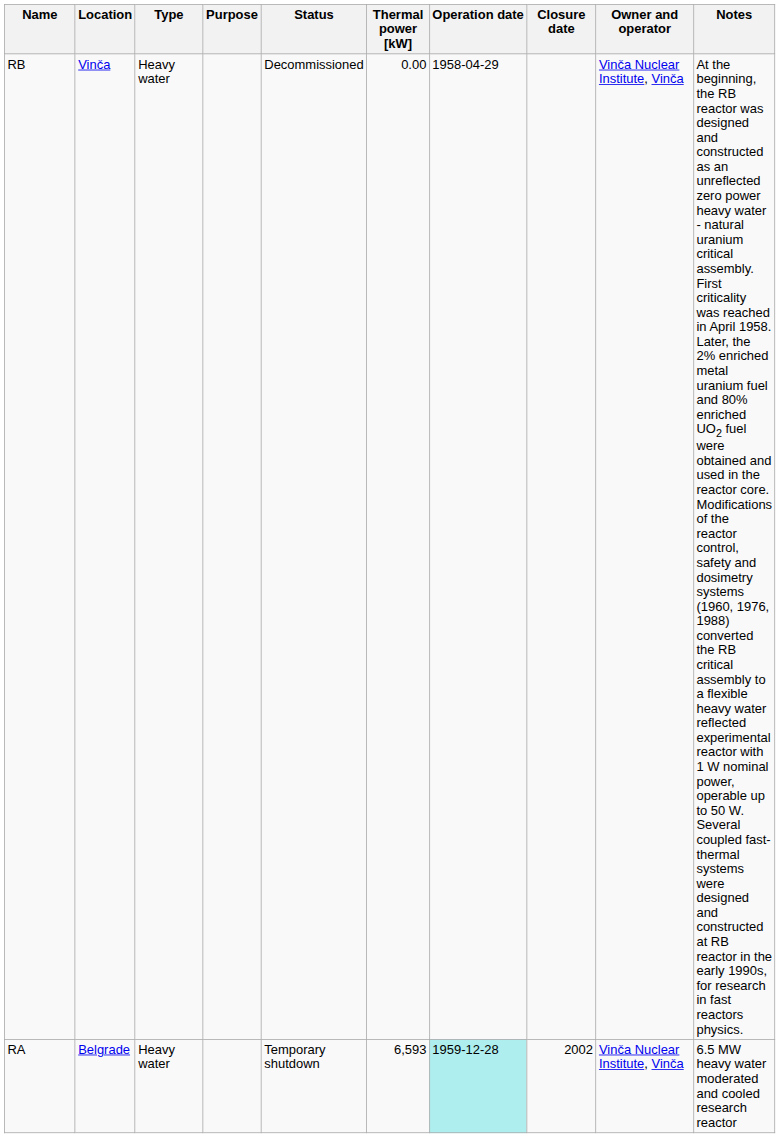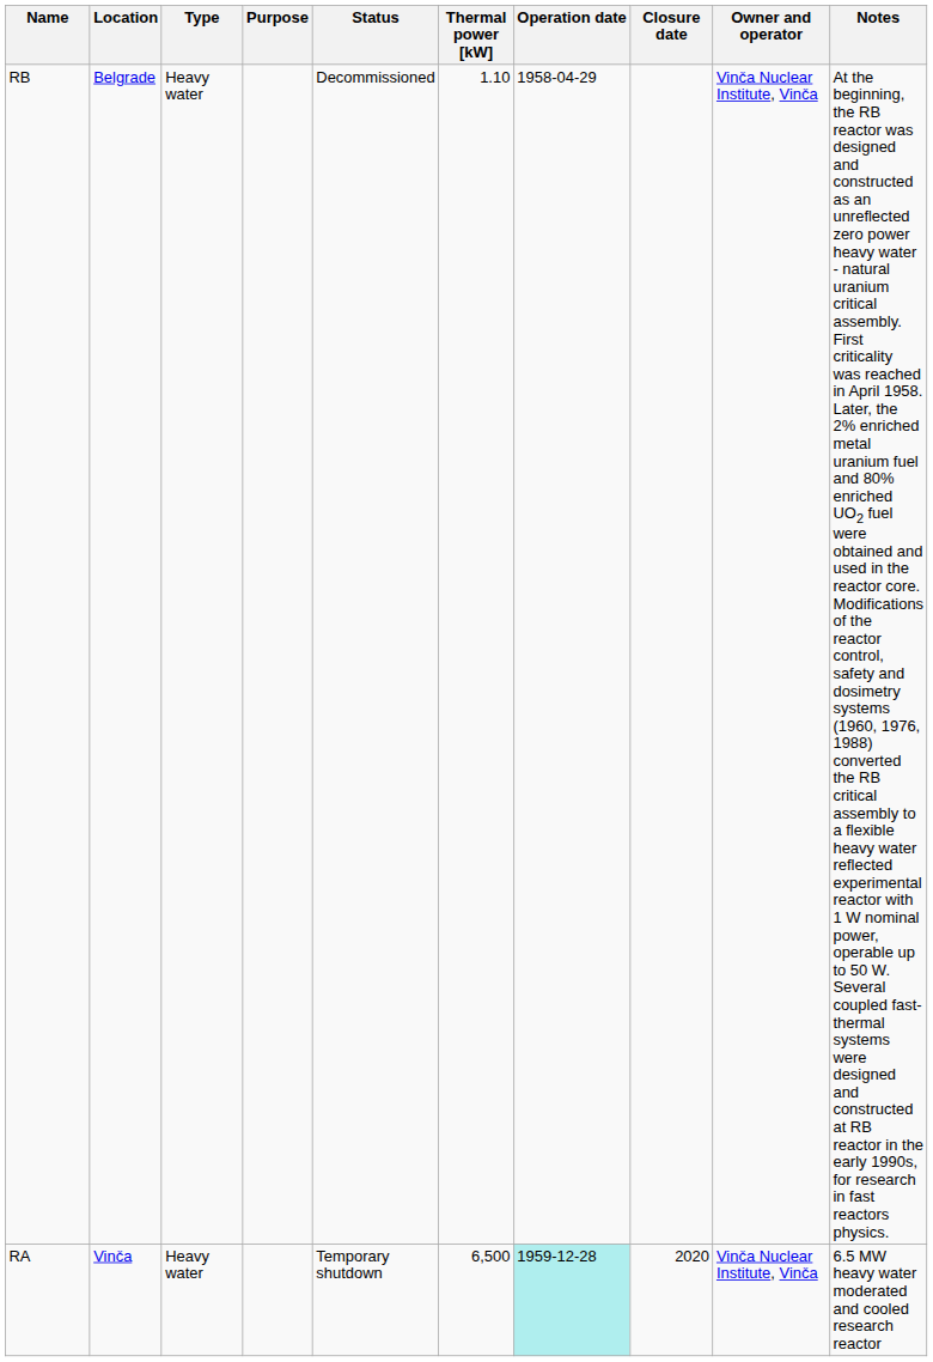RB | Location: Vinča -> Belgrade
RB | Thermal power [kW]: 0.00 -> 1.10
RA | Location: Belgrade -> Vinča
RA | Thermal power [kW]: 6,593 -> 6,500
RA | Closure date: 2002 -> 2020
